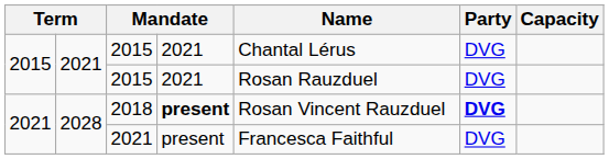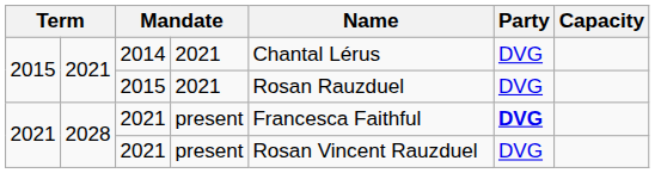row 2 | column 3: 2015 -> 2014
row 4 | column 3: 2018 -> 2021
row 4 | column 4: bold -> normal
row 4 | Name: Rosan Vincent Rauzduel -> Francesca Faithful
row 5 | Name: Francesca Faithful -> Rosan Vincent Rauzduel
